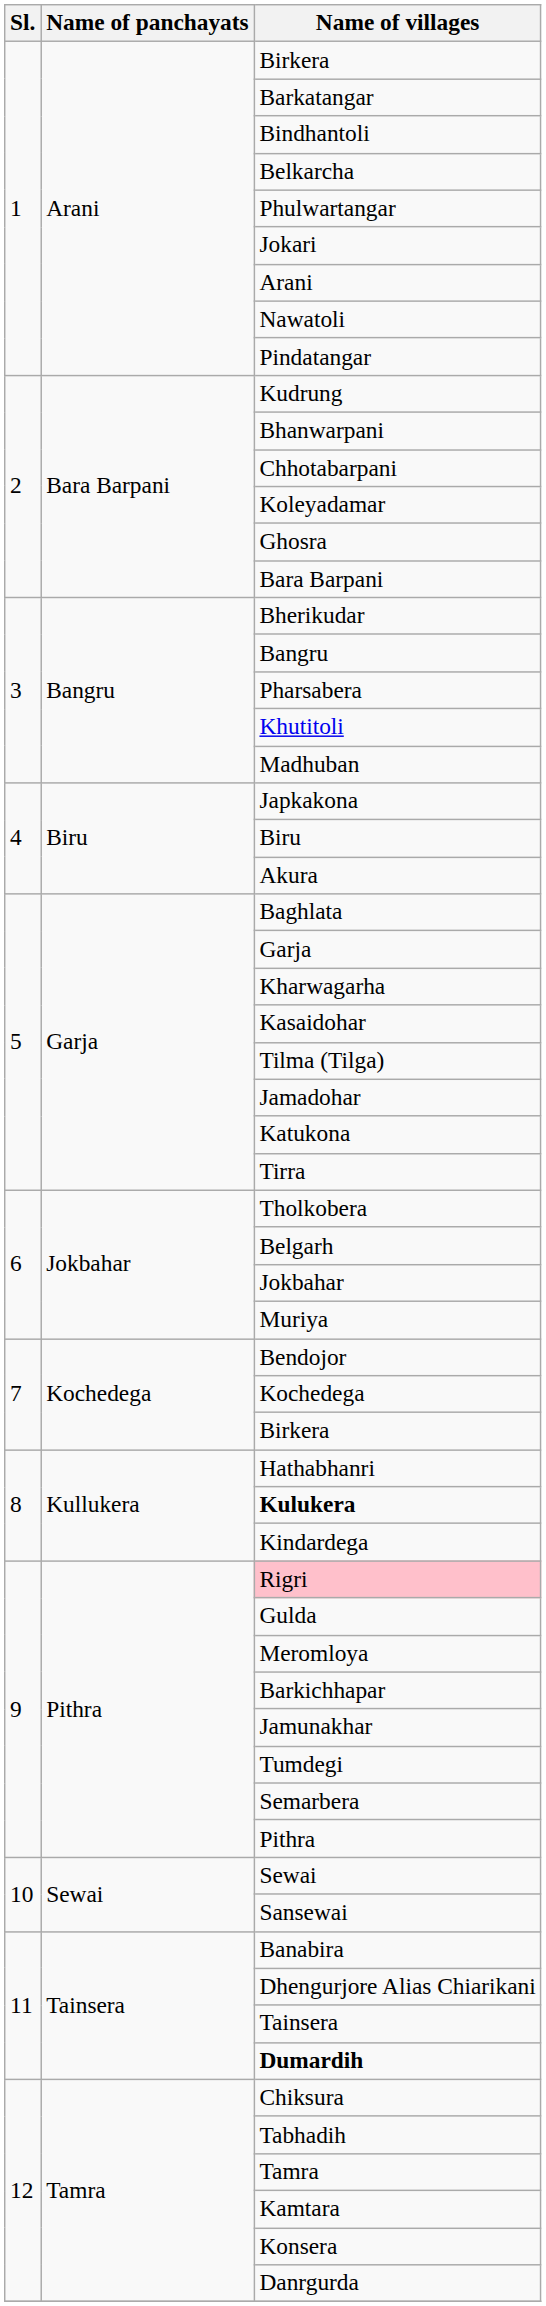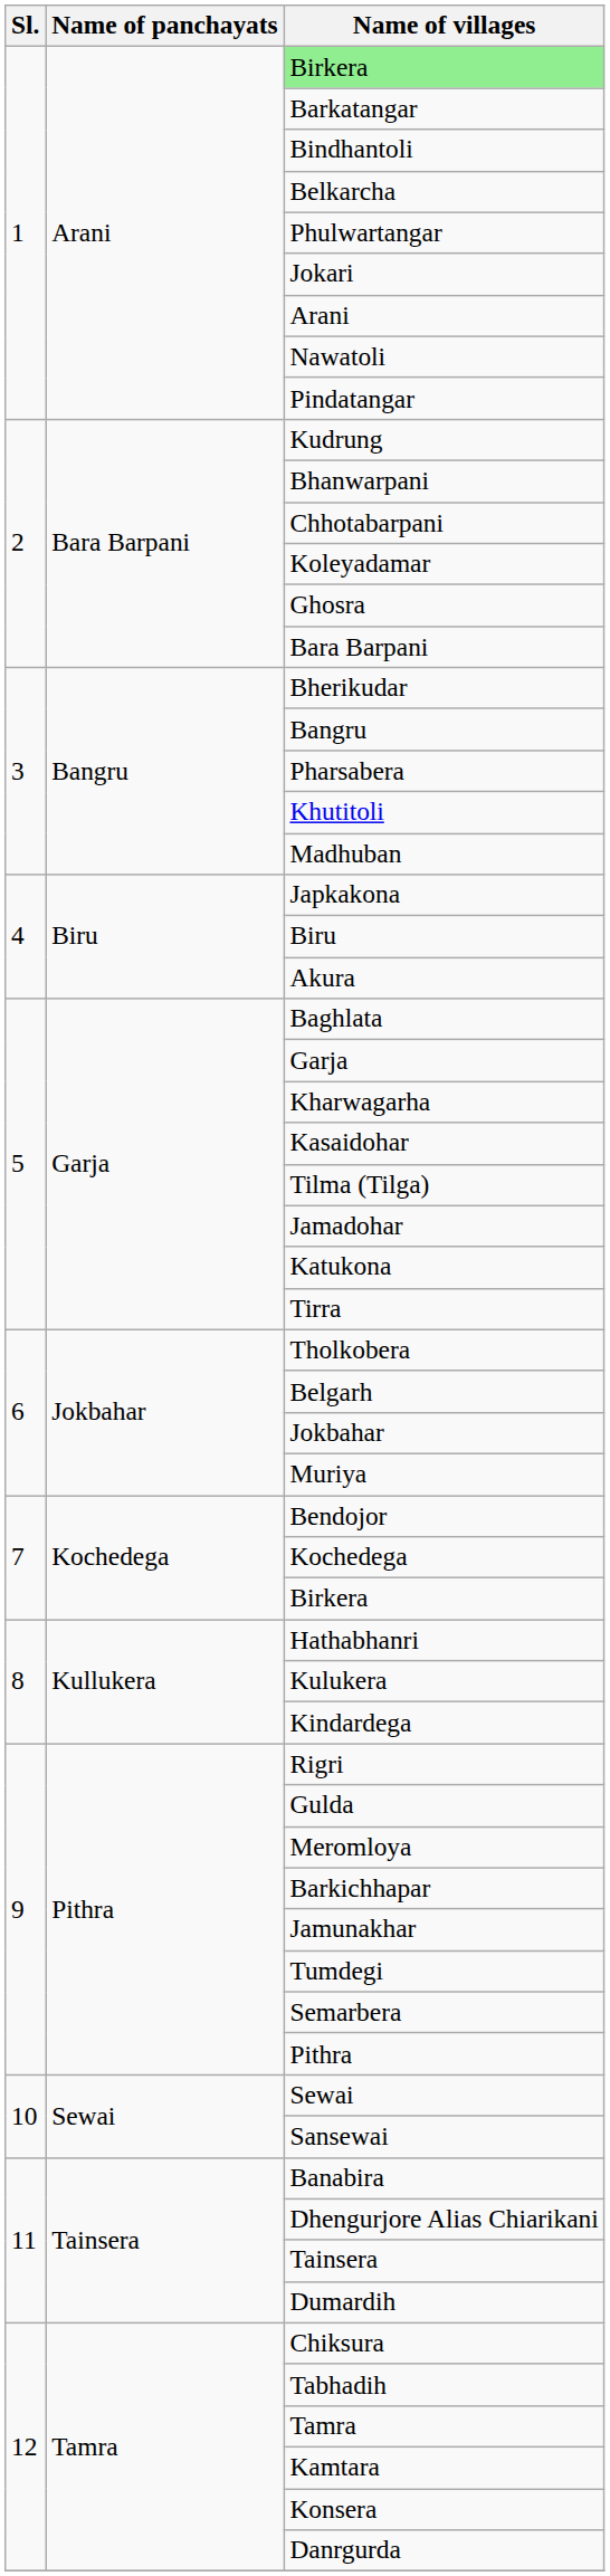1 / Birkera | Name of villages: no background -> lightgreen background
Kulukera | Name of villages: bold -> normal
Rigri | Name of villages: pink background -> no background
Dumardih | Name of villages: bold -> normal
